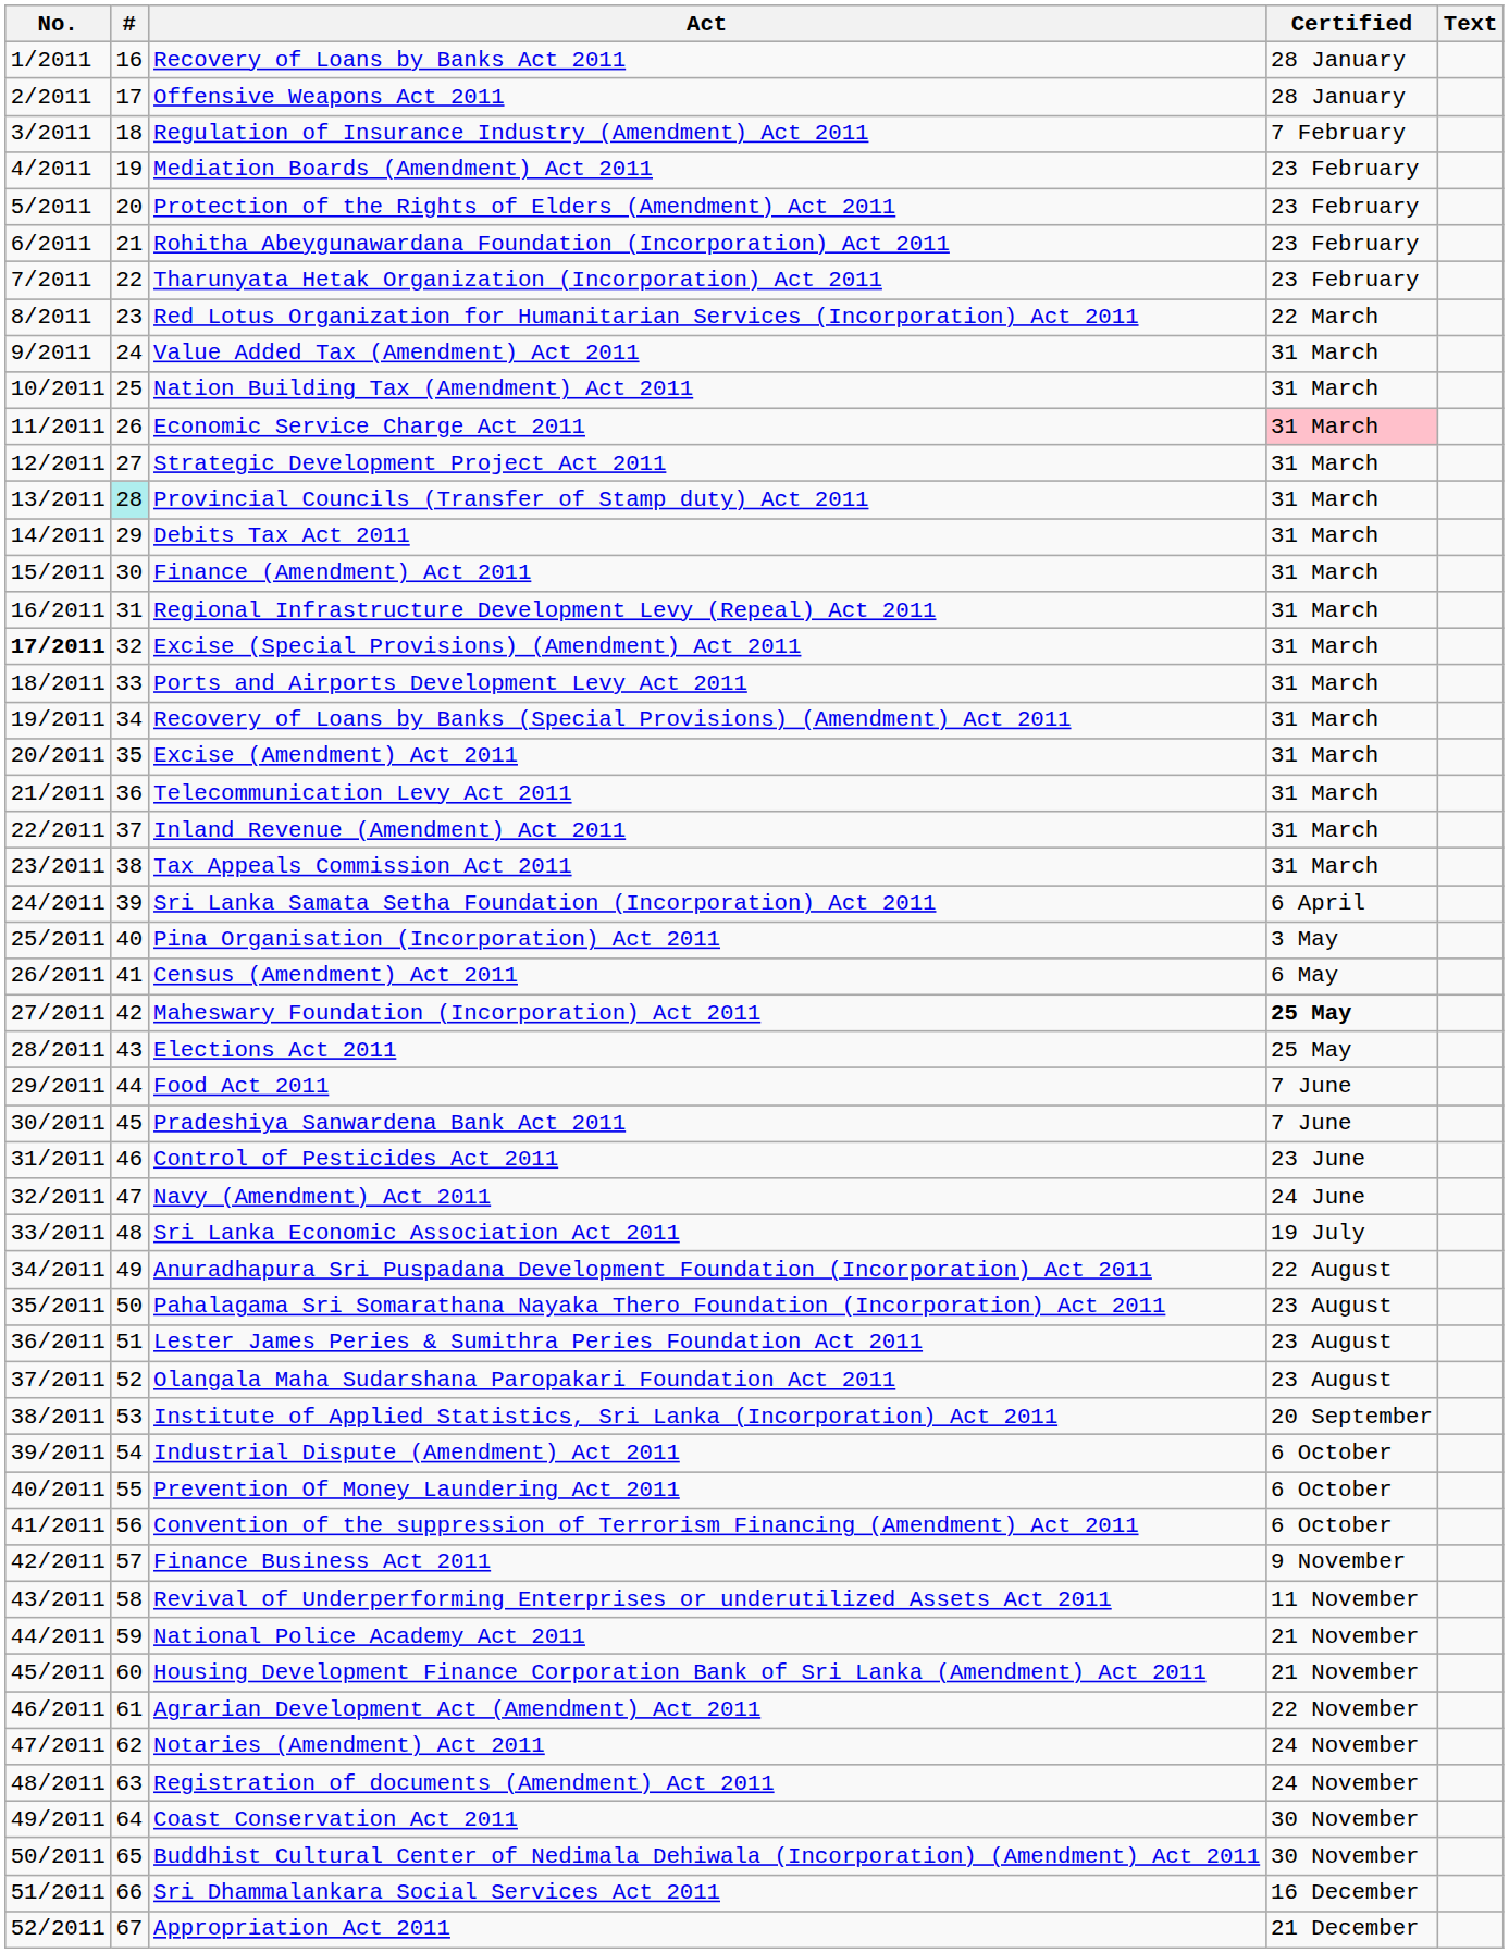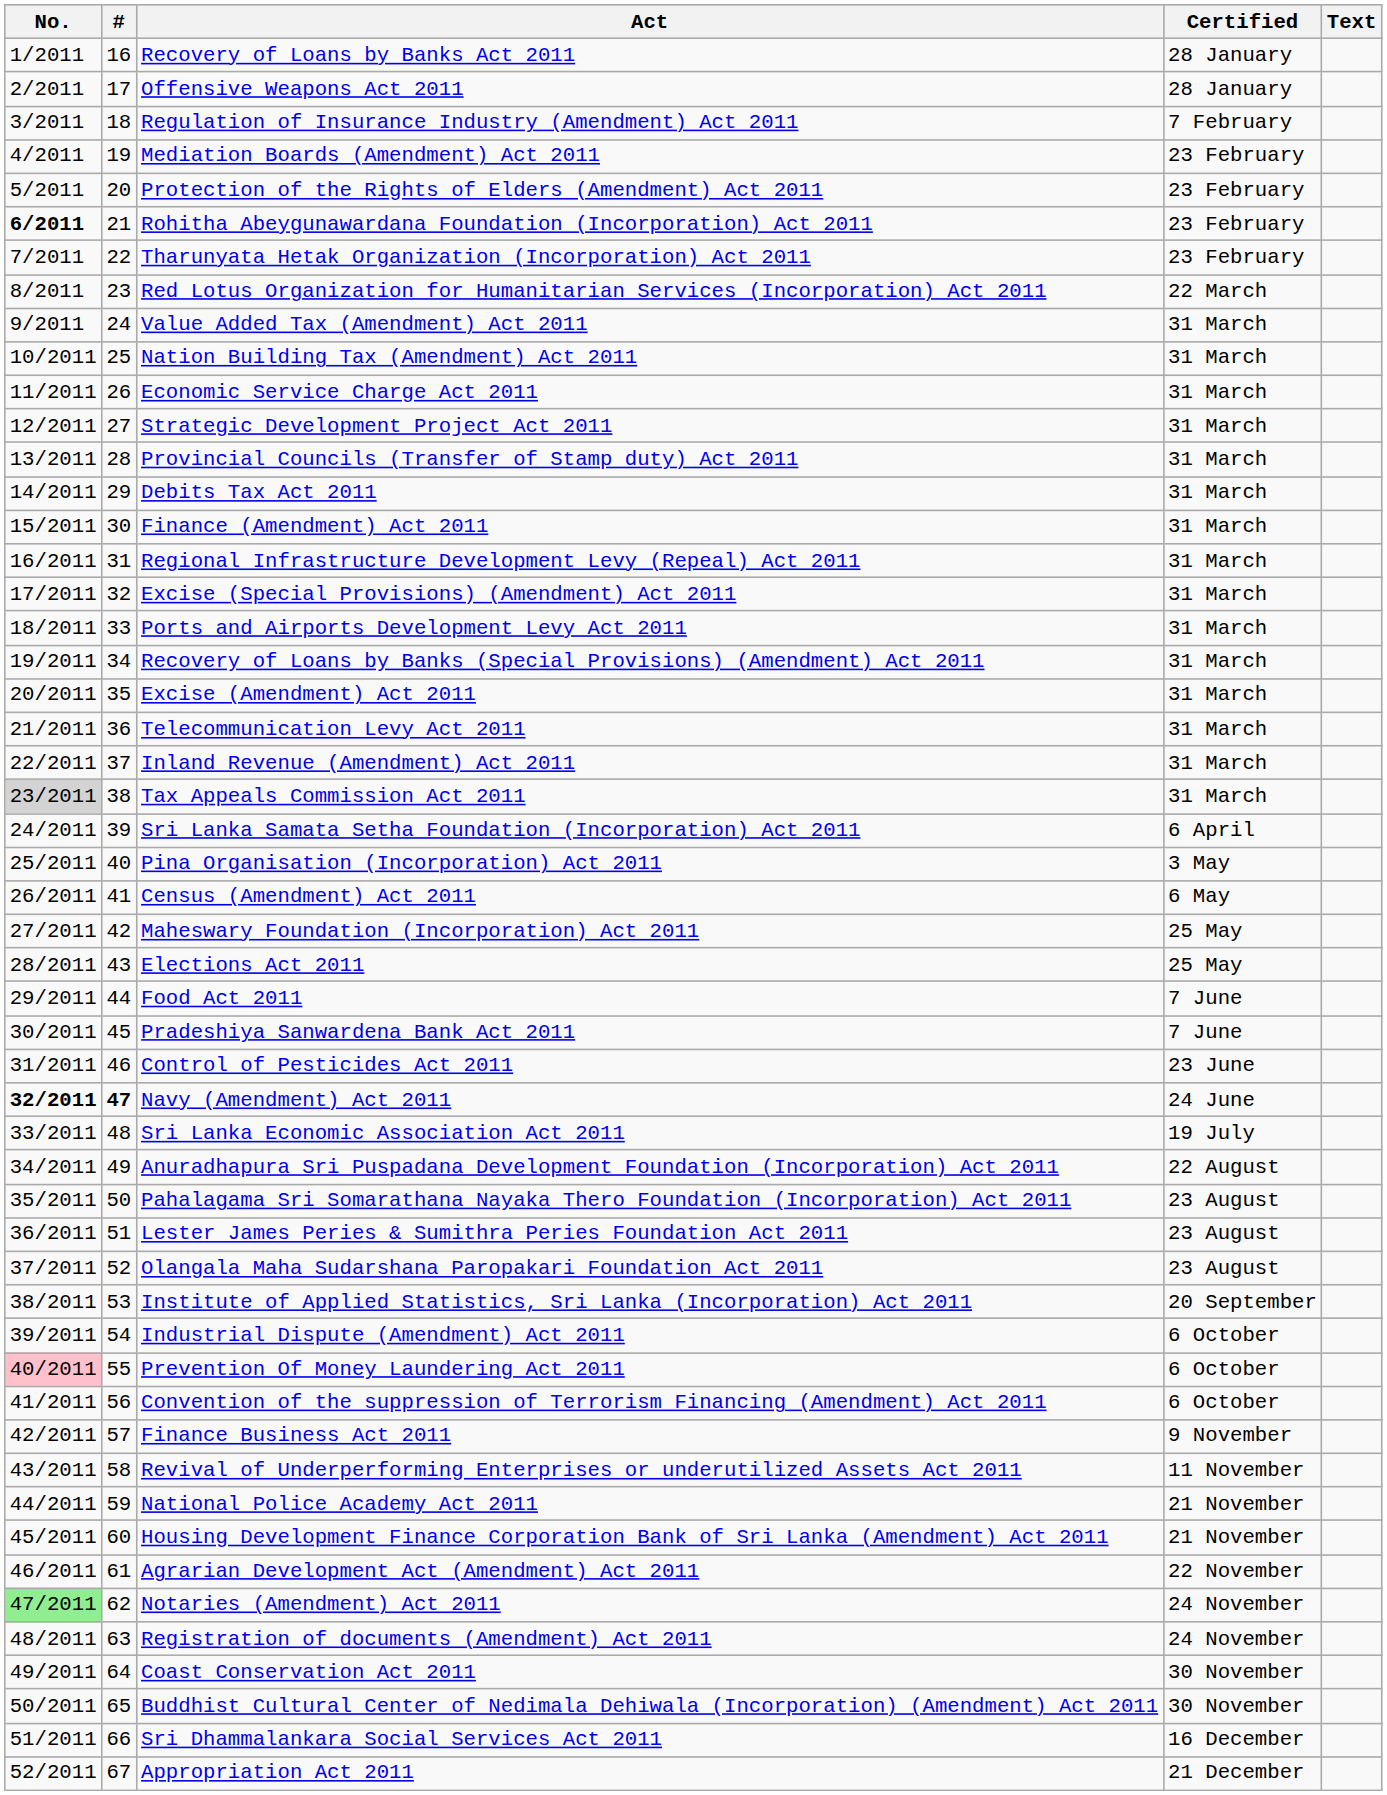Rohitha Abeygunawardana Foundation (Incorporation) Act 2011 | No.: normal -> bold
Economic Service Charge Act 2011 | Certified: pink background -> no background
Provincial Councils (Transfer of Stamp duty) Act 2011 | #: paleturquoise background -> no background
Excise (Special Provisions) (Amendment) Act 2011 | No.: bold -> normal
Tax Appeals Commission Act 2011 | No.: no background -> lightgrey background
Maheswary Foundation (Incorporation) Act 2011 | Certified: bold -> normal
Navy (Amendment) Act 2011 | No.: normal -> bold
Navy (Amendment) Act 2011 | #: normal -> bold
Prevention Of Money Laundering Act 2011 | No.: no background -> pink background
Notaries (Amendment) Act 2011 | No.: no background -> lightgreen background
